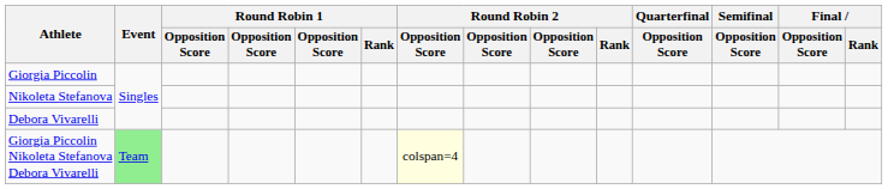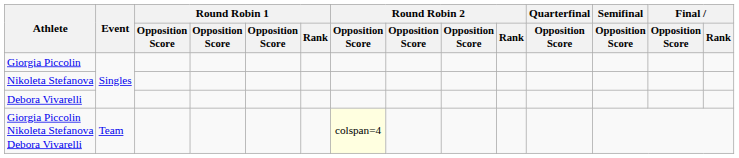Giorgia Piccolin Nikoleta Stefanova Debora Vivarelli | Event: lightgreen background -> no background
